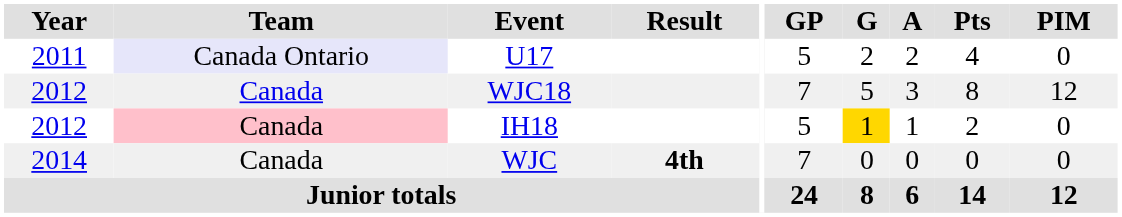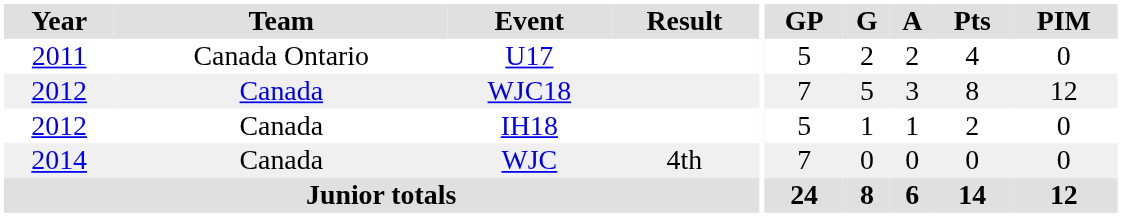U17 | Team: lavender background -> no background
IH18 | Team: pink background -> no background
IH18 | G: gold background -> no background
WJC | Result: bold -> normal
